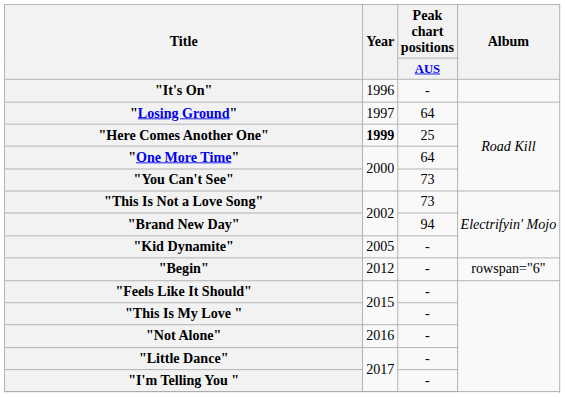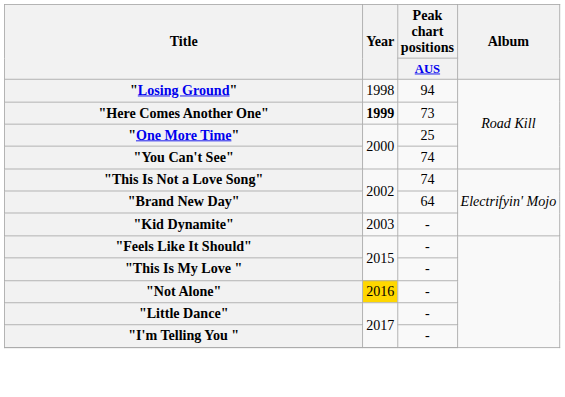- row: "It's On" | 1996 | -
"Losing Ground" | Year: 1997 -> 1998
"Losing Ground" | Peak chart positions / AUS: 64 -> 94
"Here Comes Another One" | Peak chart positions / AUS: 25 -> 73
"One More Time" | Peak chart positions / AUS: 64 -> 25
"You Can't See" | Peak chart positions / AUS: 73 -> 74
"This Is Not a Love Song" | Peak chart positions / AUS: 73 -> 74
"Brand New Day" | Peak chart positions / AUS: 94 -> 64
"Kid Dynamite" | Year: 2005 -> 2003
- row: "Begin" | 2012 | - | rowspan="6"
"Not Alone" | Year: no background -> gold background
